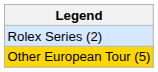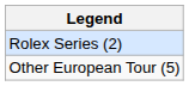row 3 | column 1: gold background -> no background
